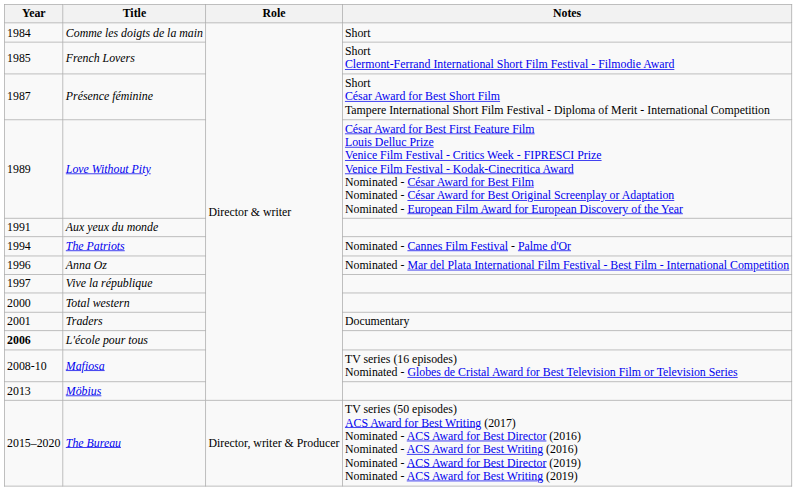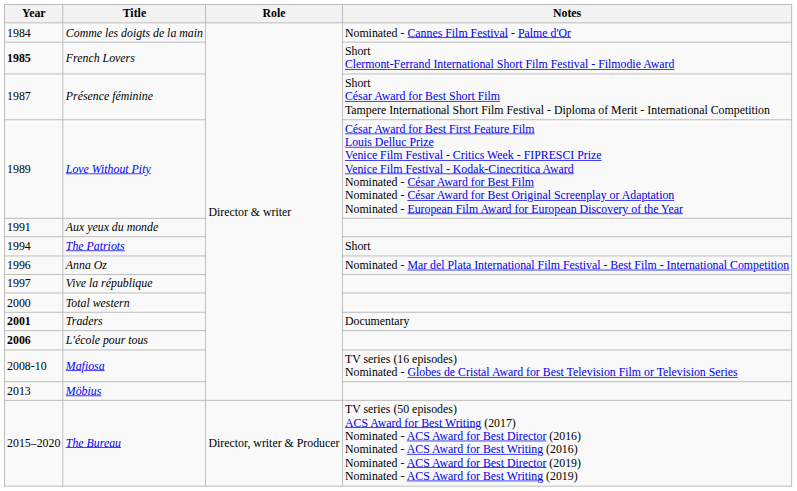Comme les doigts de la main | Notes: Short -> Nominated - Cannes Film Festival - Palme d'Or
French Lovers | Year: normal -> bold
The Patriots | Notes: Nominated - Cannes Film Festival - Palme d'Or -> Short
Traders | Year: normal -> bold
